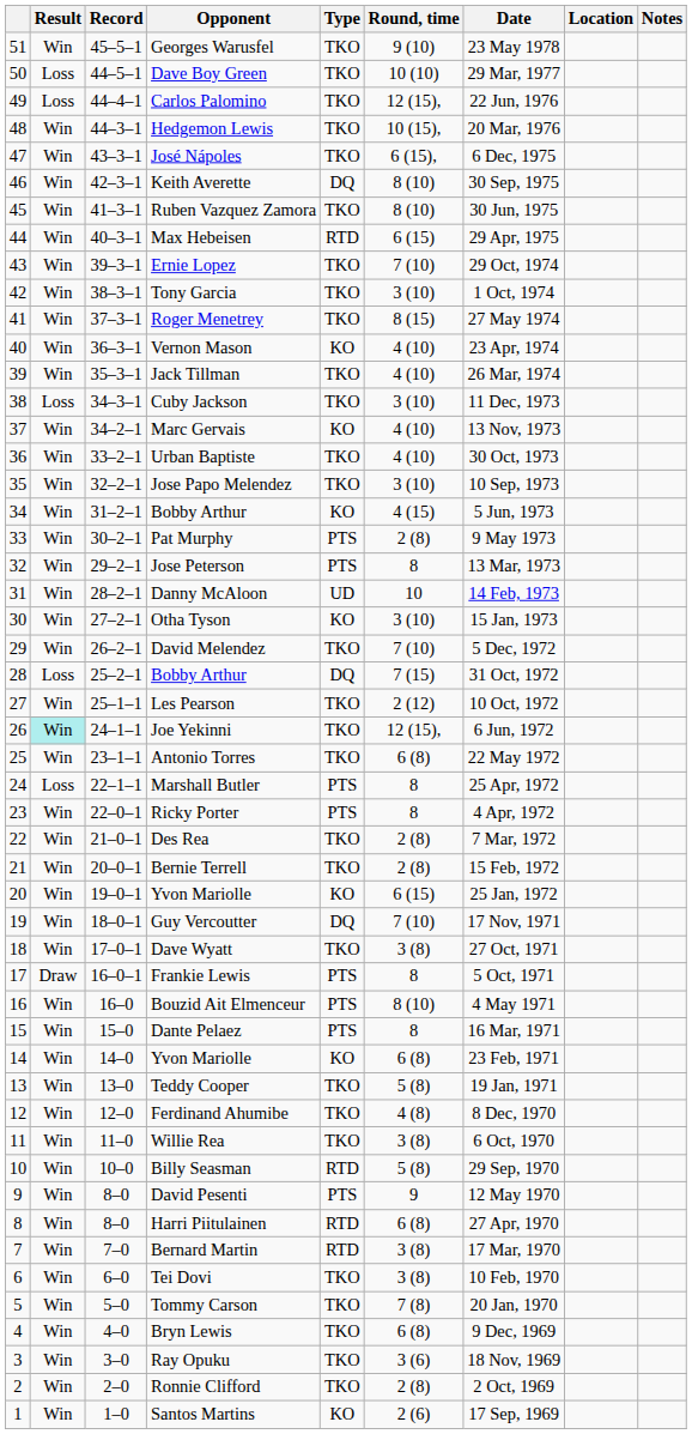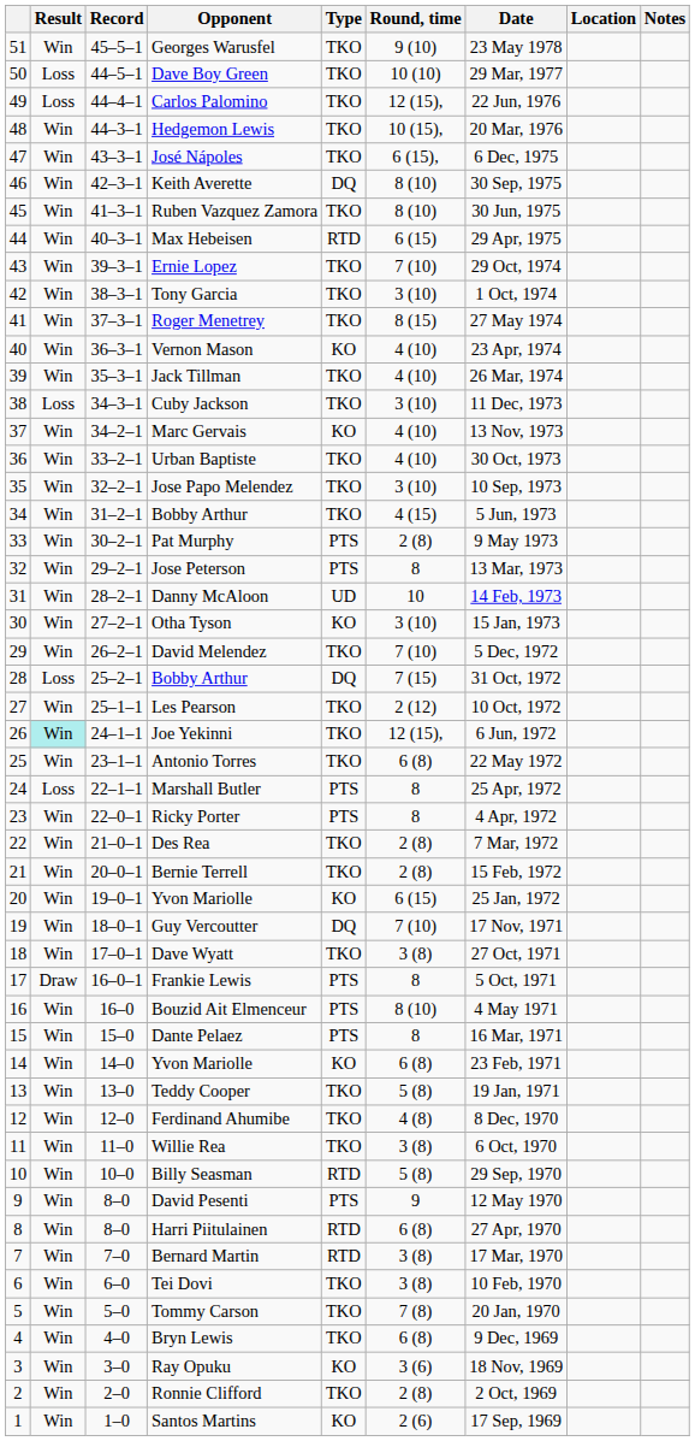34 / Bobby Arthur | Type: KO -> TKO
Ray Opuku | Type: TKO -> KO
